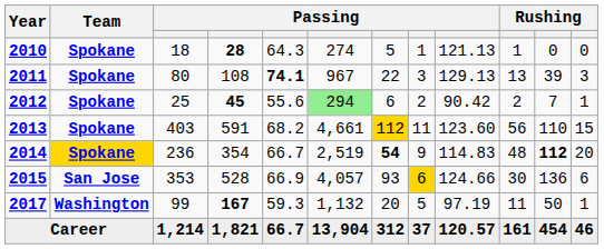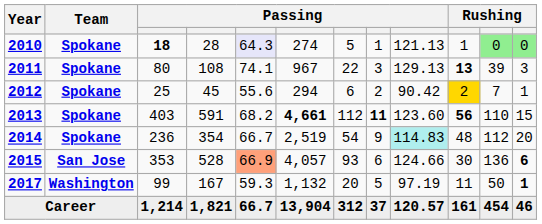2010 | column 3: normal -> bold
2010 | column 4: bold -> normal
2010 | column 5: no background -> lavender background
2010 | column 11: no background -> lightgreen background
2010 | column 12: no background -> lightgreen background
2011 | column 5: bold -> normal
2011 | column 10: normal -> bold
2012 | column 4: bold -> normal
2012 | column 6: lightgreen background -> no background
2012 | column 10: no background -> gold background
2013 | column 6: normal -> bold
2013 | column 7: gold background -> no background
2013 | column 8: normal -> bold
2013 | column 10: normal -> bold
2014 | Team: gold background -> no background
2014 | column 7: bold -> normal
2014 | column 9: no background -> paleturquoise background
2014 | column 11: bold -> normal
2015 | column 5: no background -> lightsalmon background
2015 | column 8: gold background -> no background
2015 | column 12: normal -> bold
2017 | column 4: bold -> normal
2017 | column 12: normal -> bold
